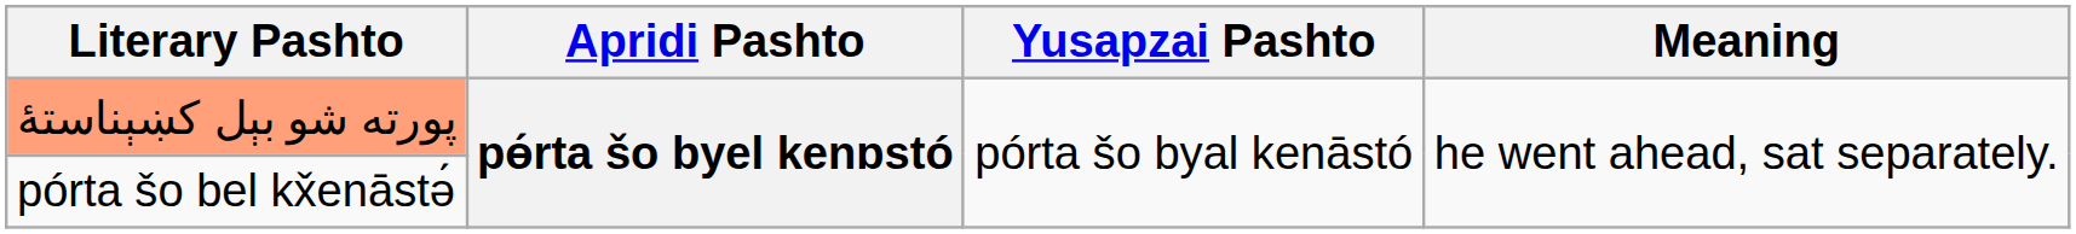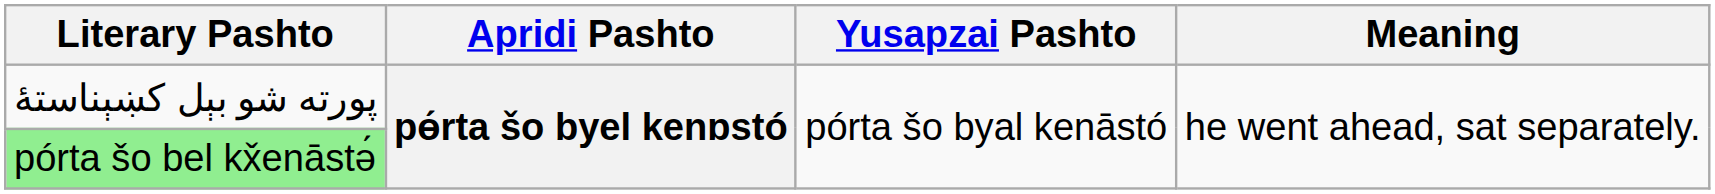پورته شو بېل کښېناستۀ | Literary Pashto: lightsalmon background -> no background
pórta šo bel kx̌enāstə́ | Literary Pashto: no background -> lightgreen background
